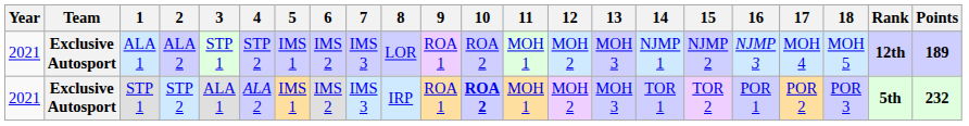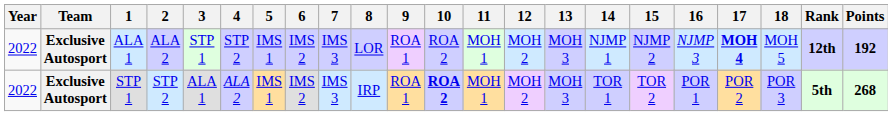row 2 | Year: 2021 -> 2022
row 2 | 17: normal -> bold
row 2 | Points: 189 -> 192
row 3 | Year: 2021 -> 2022
row 3 | Points: 232 -> 268
